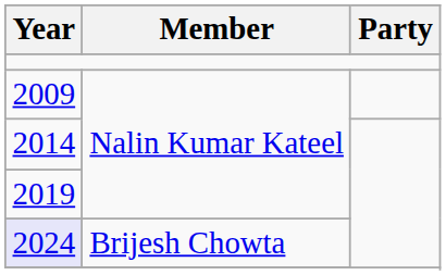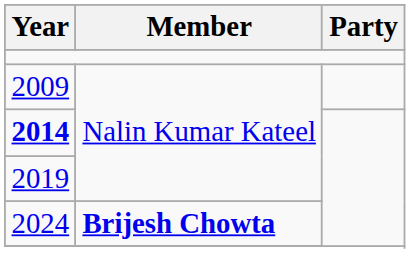2014 | Year: normal -> bold
2024 | Year: lavender background -> no background
2024 | Member: normal -> bold
